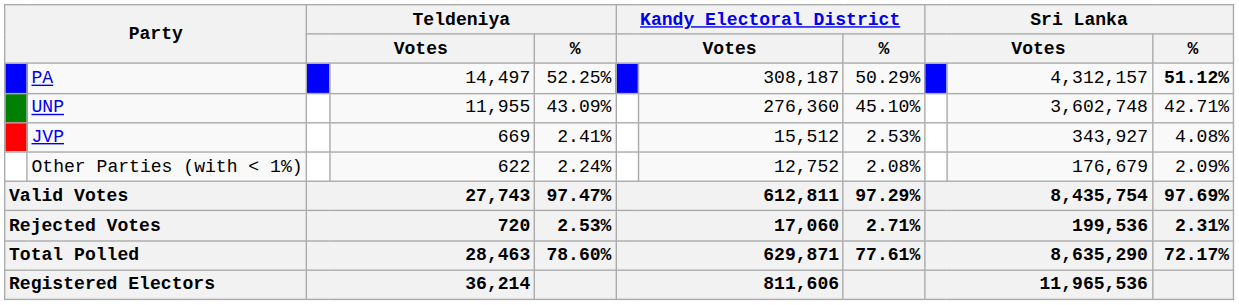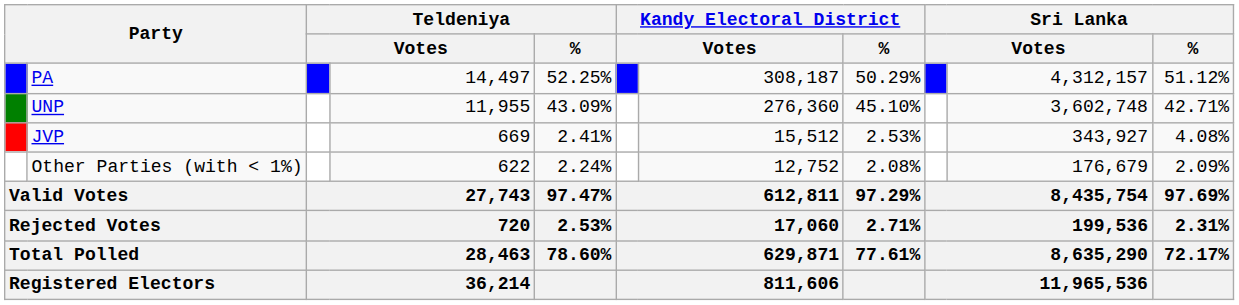PA | Sri Lanka / %: bold -> normal
